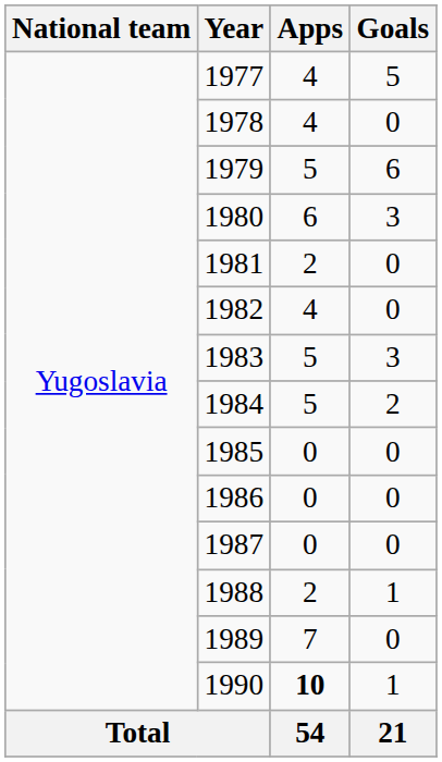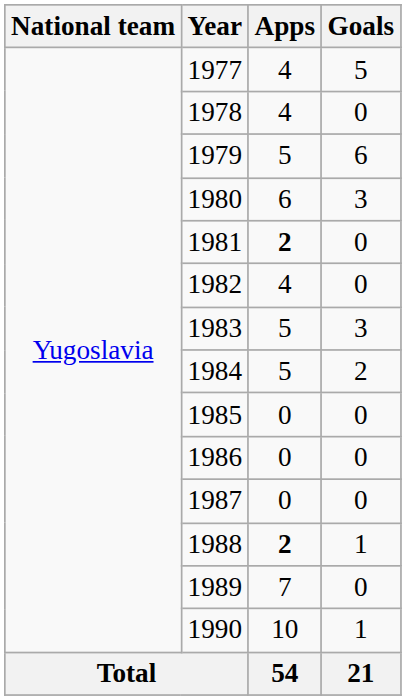1981 | Apps: normal -> bold
1988 | Apps: normal -> bold
1990 | Apps: bold -> normal
